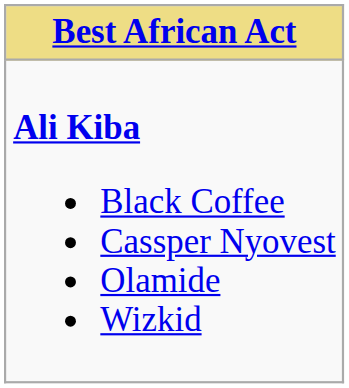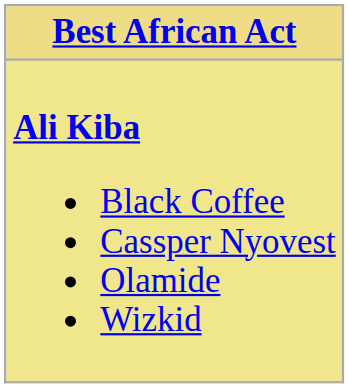row 2 | column 1: no background -> khaki background
